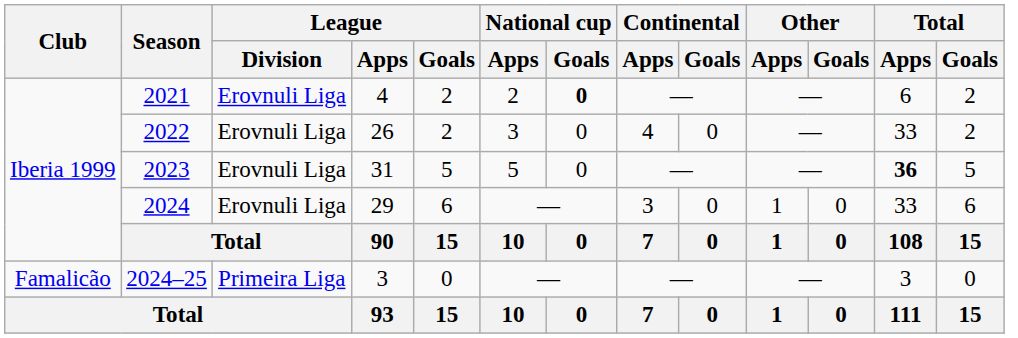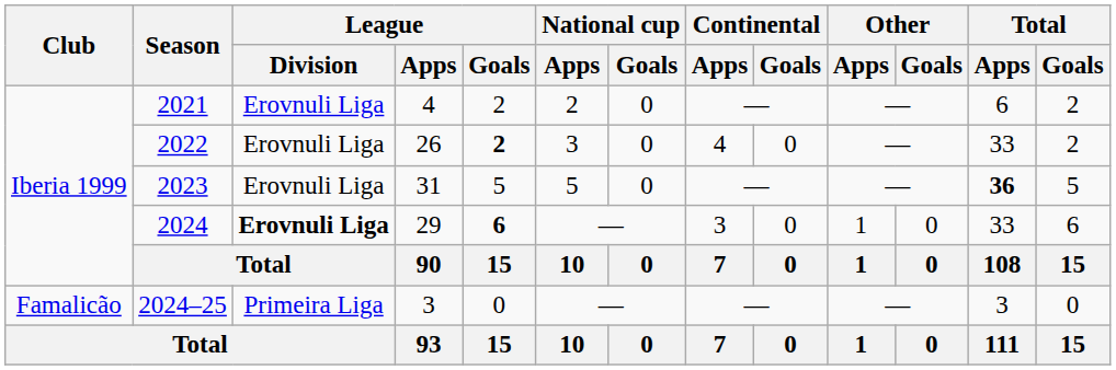2021 | National cup / Goals: bold -> normal
2022 | League / Goals: normal -> bold
2024 | League / Division: normal -> bold
2024 | League / Goals: normal -> bold
